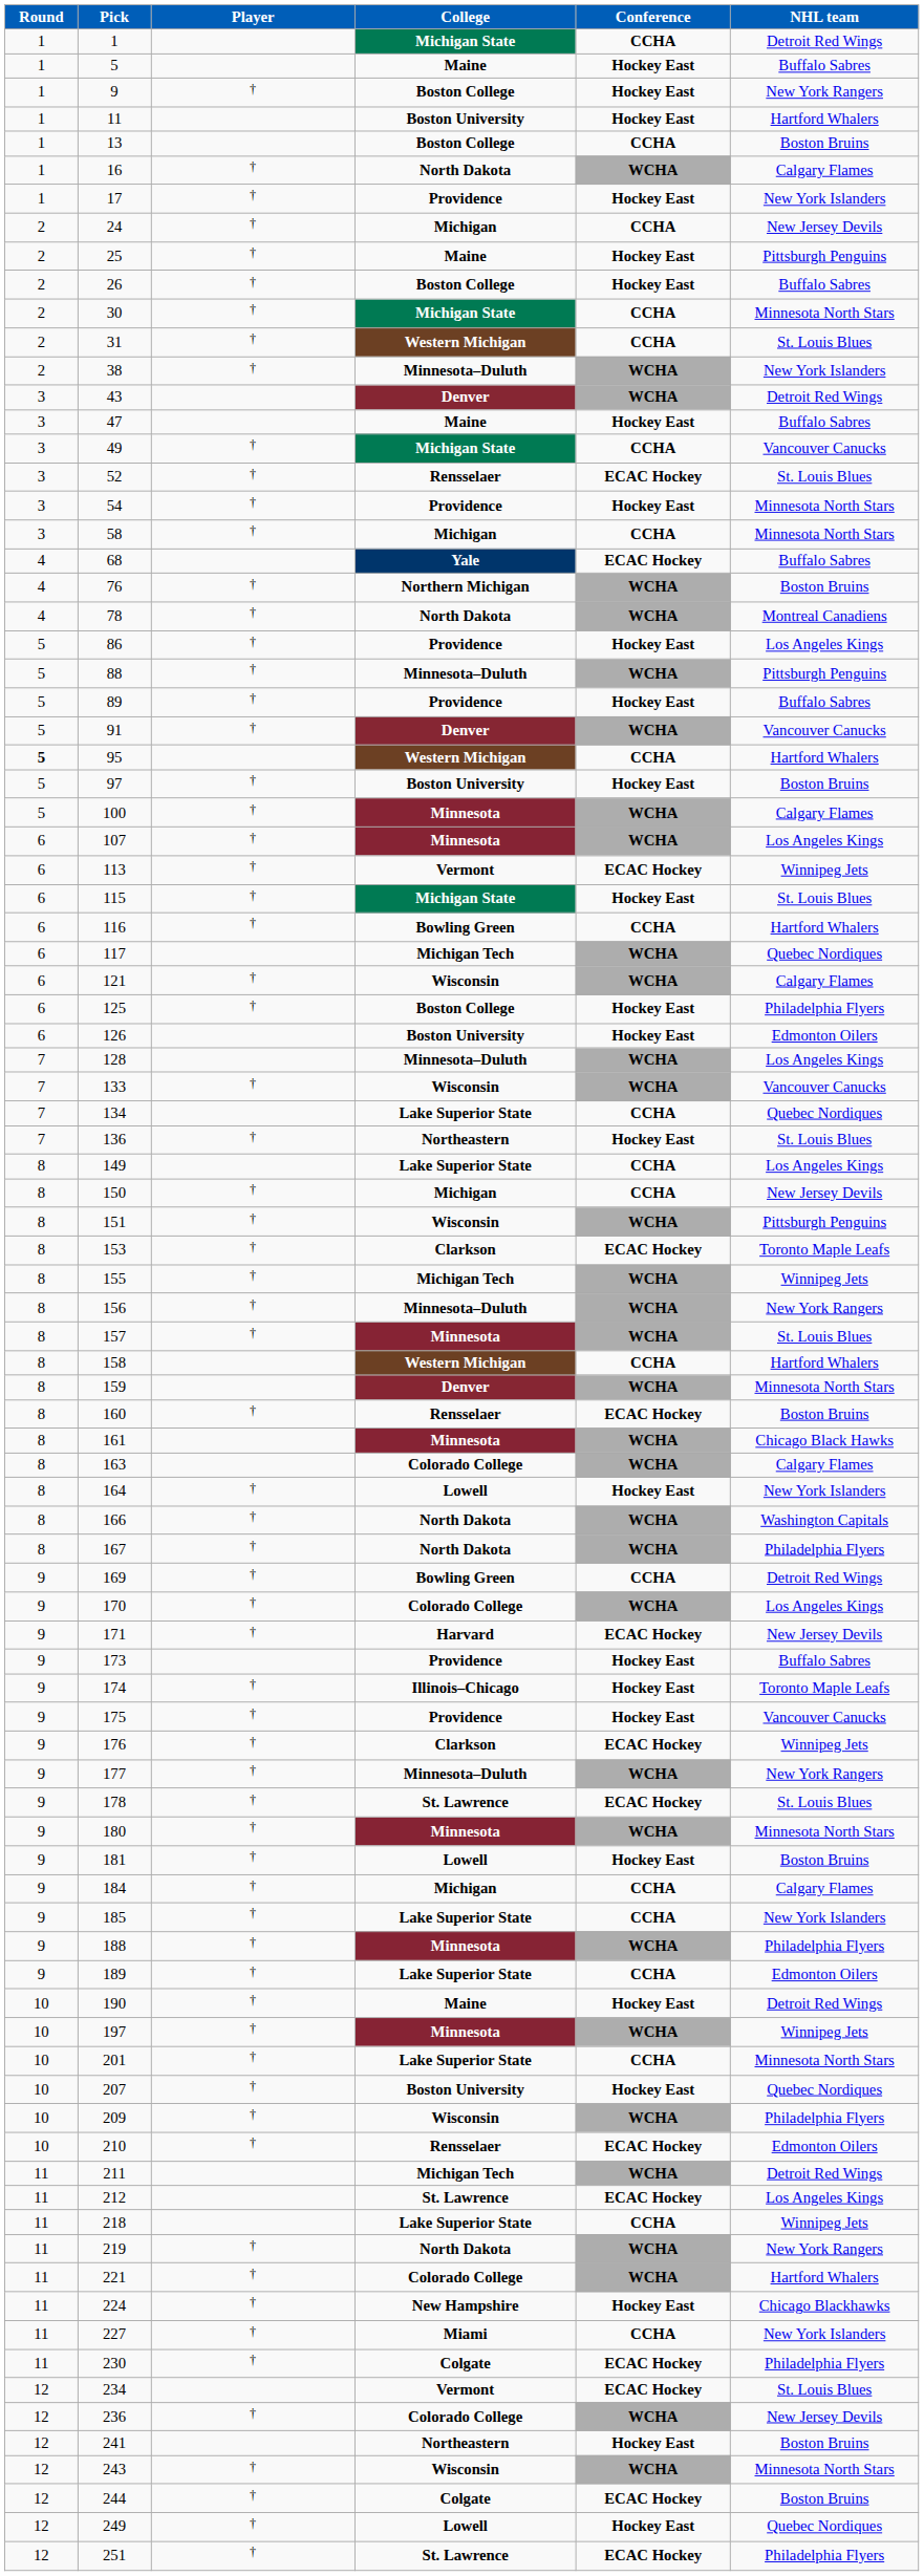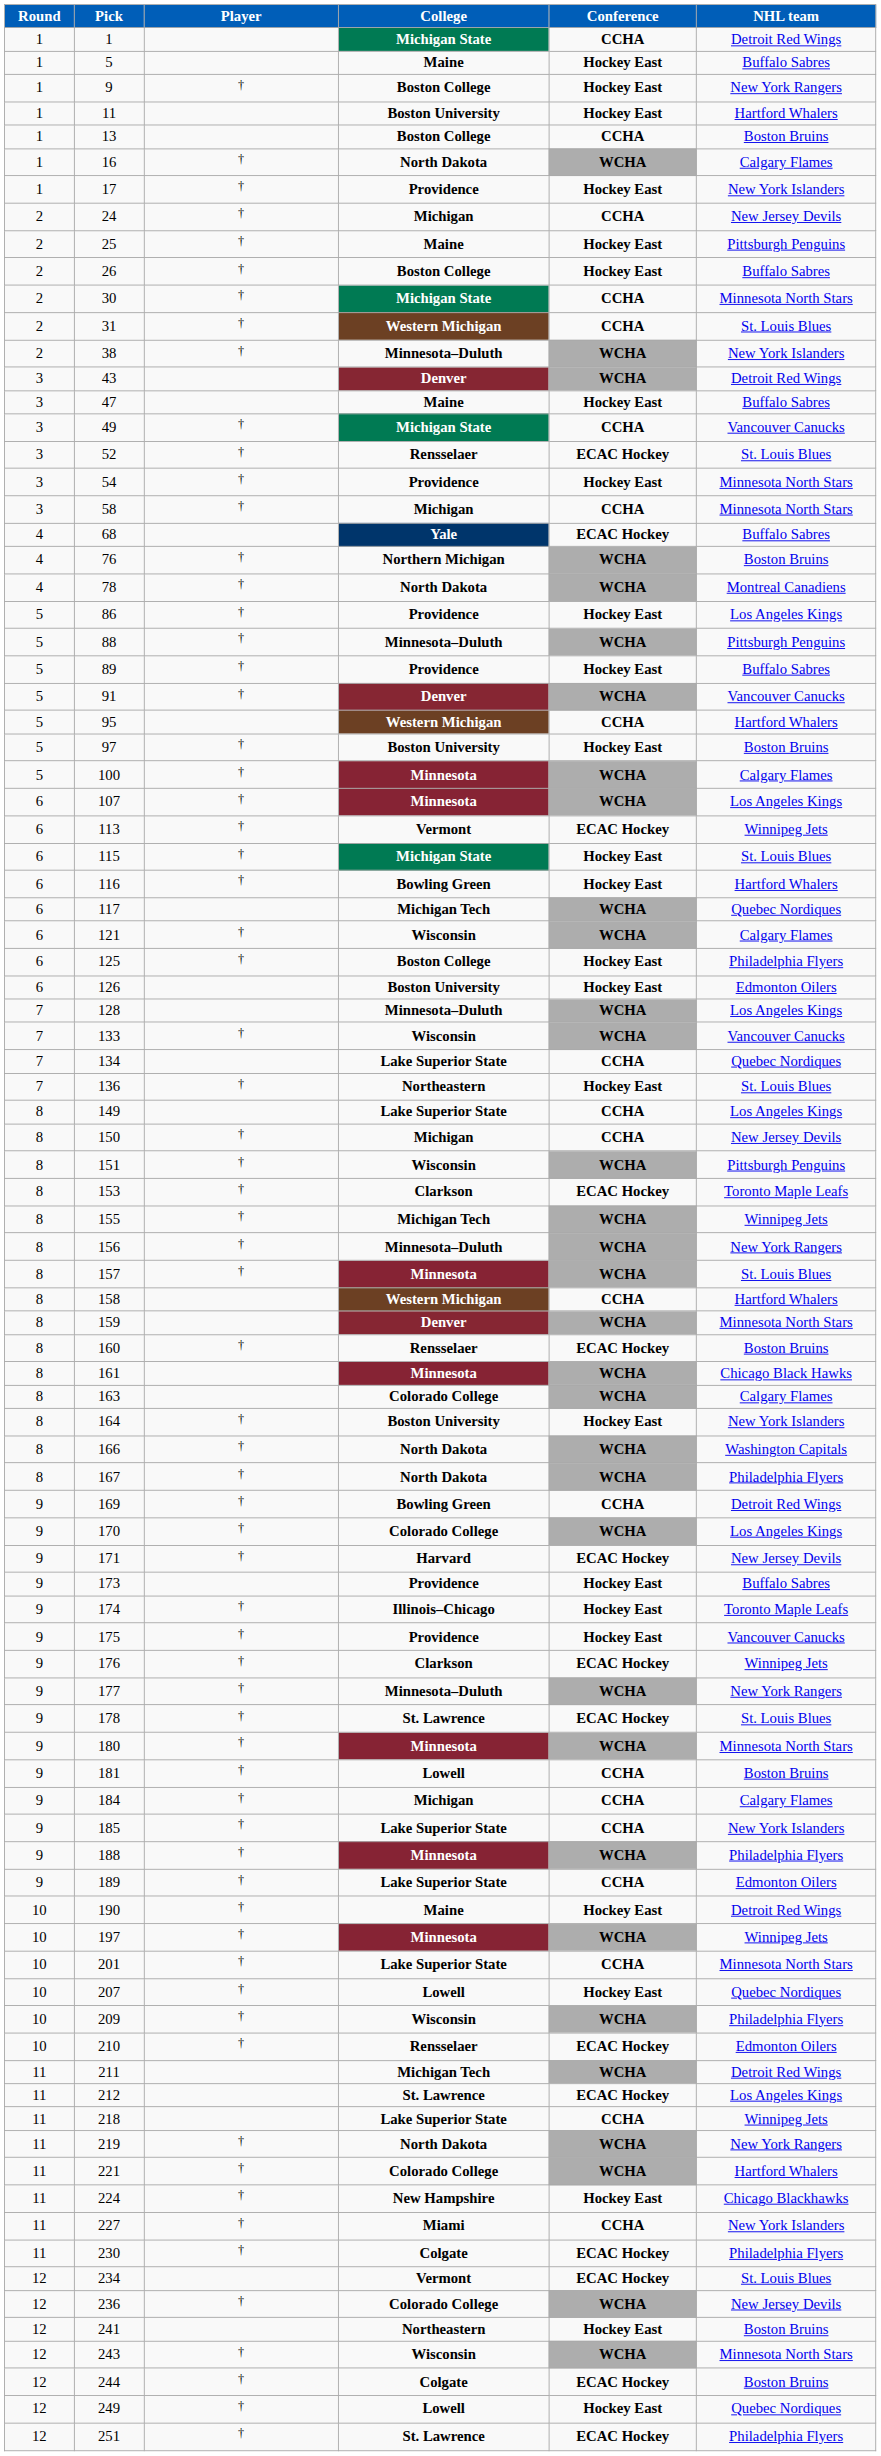95 | Round: bold -> normal
116 | Conference: CCHA -> Hockey East
164 | College: Lowell -> Boston University
181 | Conference: Hockey East -> CCHA
207 | College: Boston University -> Lowell
